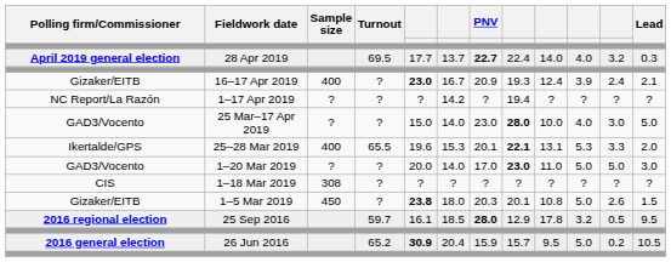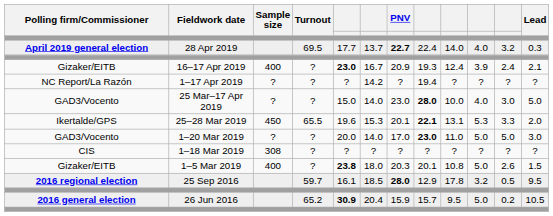25–28 Mar 2019 | Sample size: 400 -> 450
1–5 Mar 2019 | Sample size: 450 -> 400
